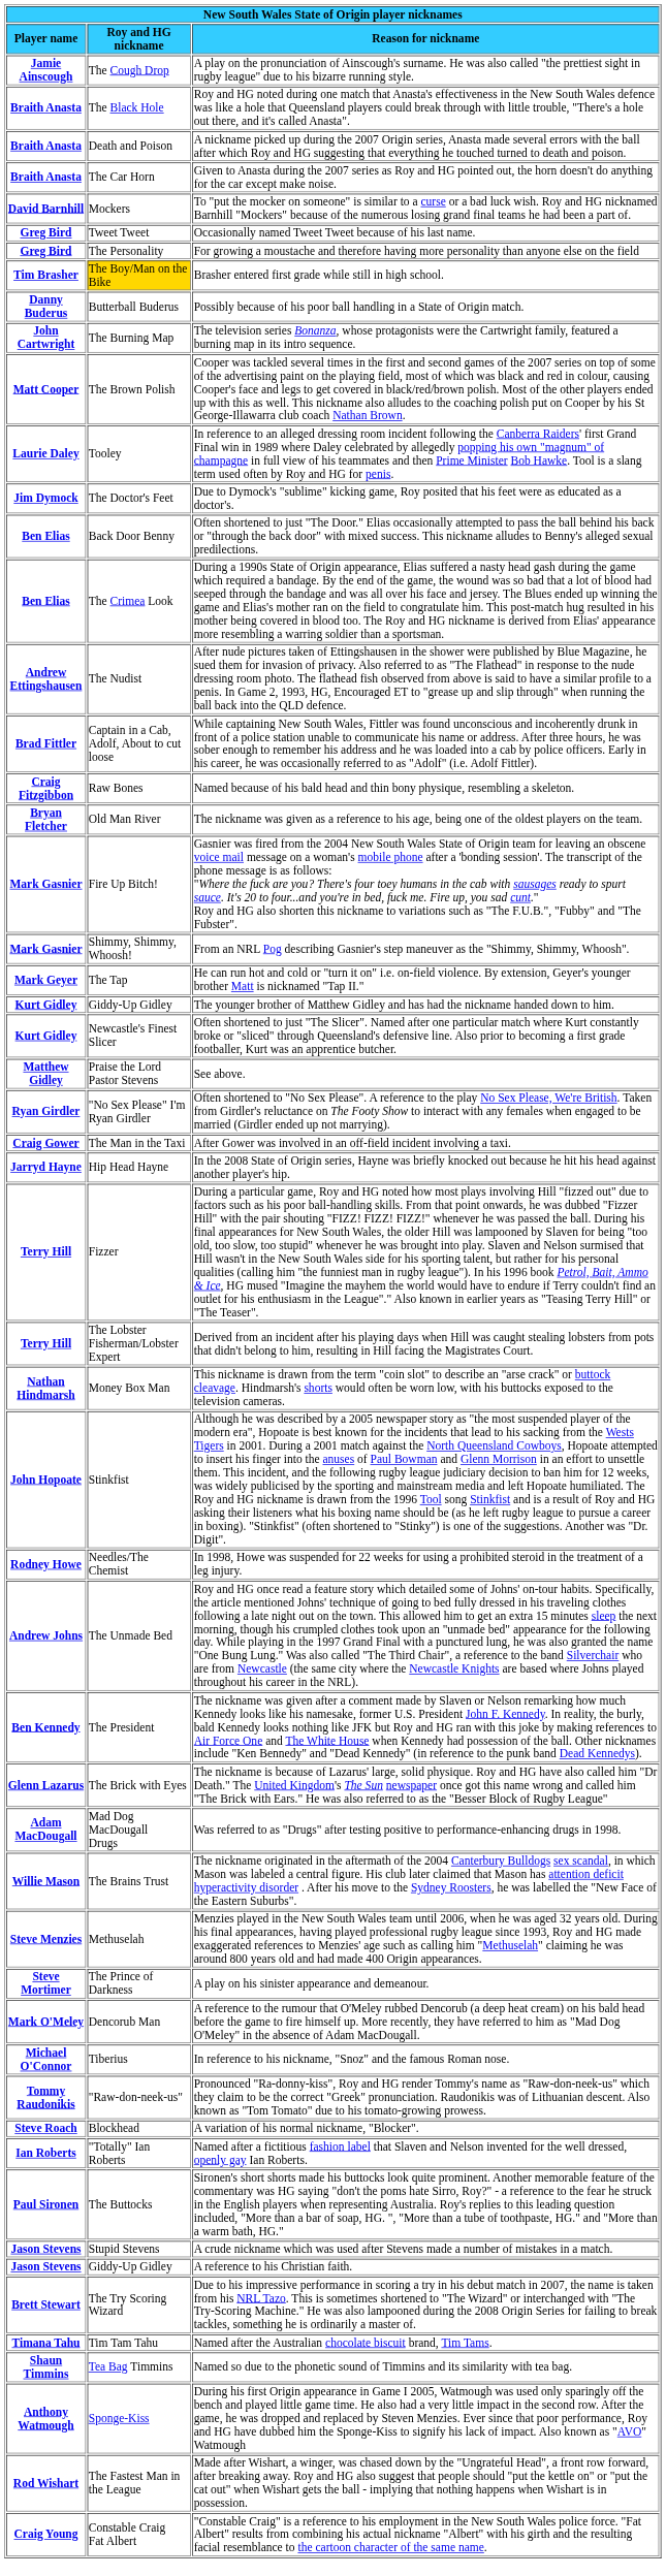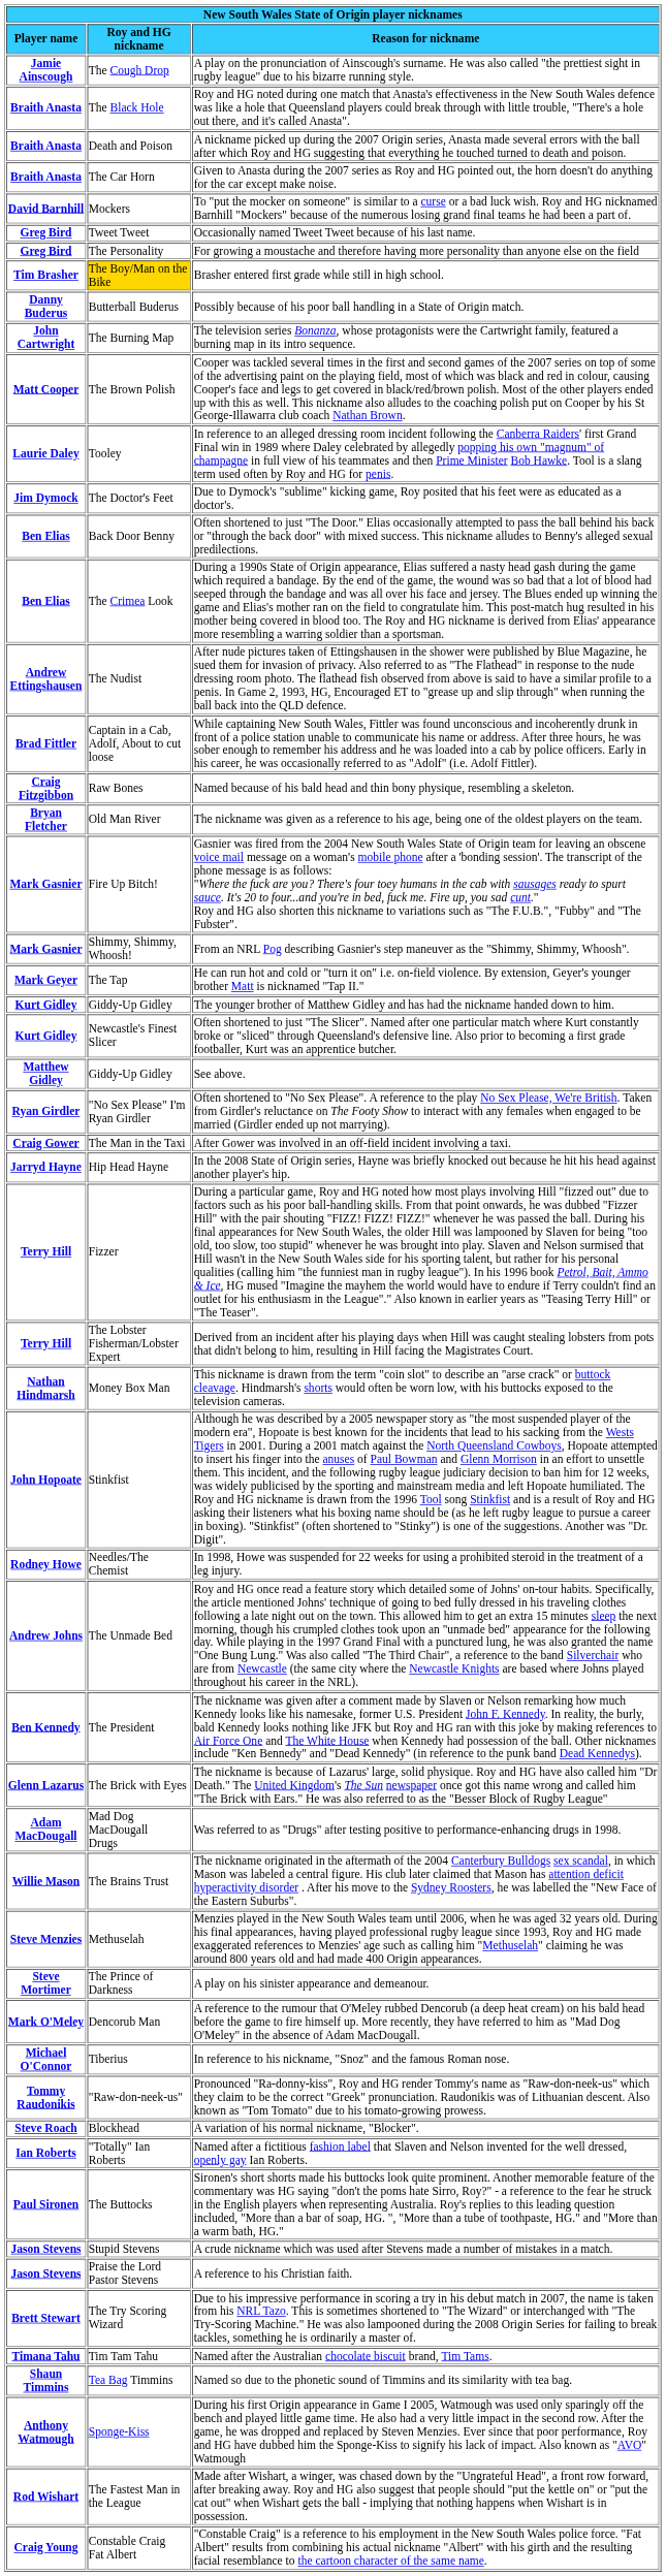See above. | Roy and HG nickname: Praise the Lord Pastor Stevens -> Giddy-Up Gidley
A reference to his Christian faith. | Roy and HG nickname: Giddy-Up Gidley -> Praise the Lord Pastor Stevens
